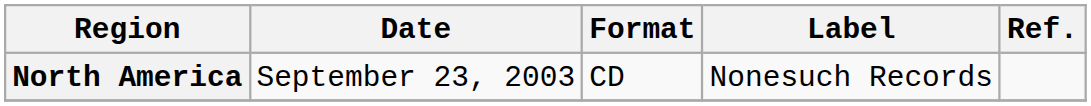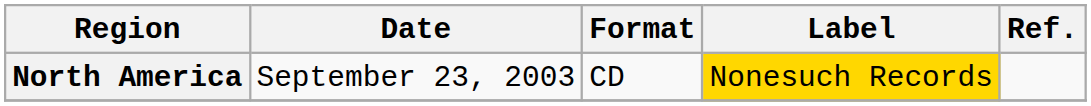North America | Label: no background -> gold background
